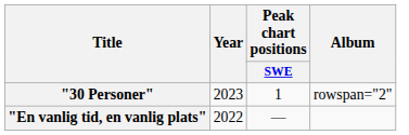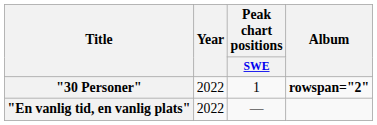"30 Personer" | Year: 2023 -> 2022
"30 Personer" | Album: normal -> bold
